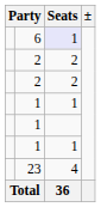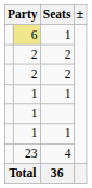6 | column 2: no background -> khaki background
6 | Seats: lavender background -> no background
